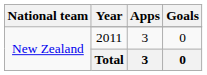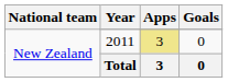2011 | Apps: no background -> khaki background
